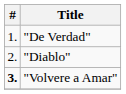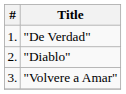"Volvere a Amar" | #: bold -> normal
